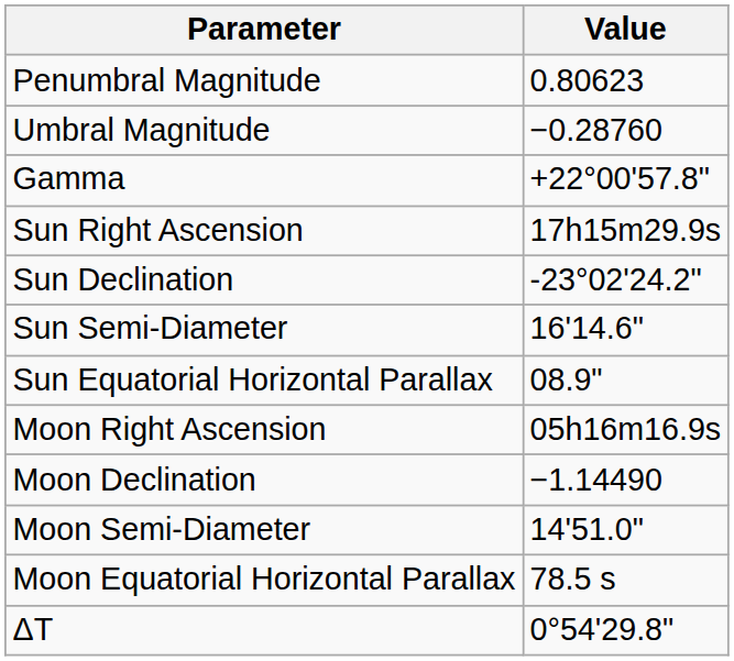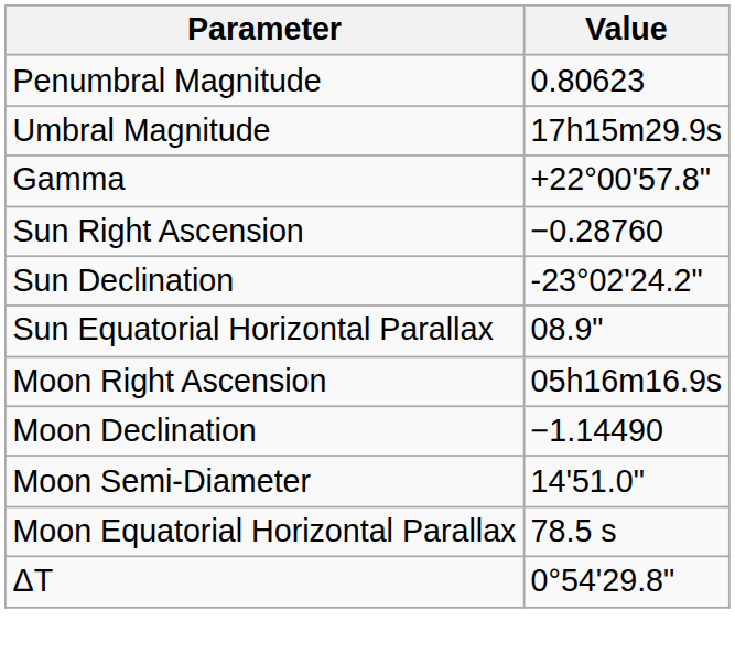Umbral Magnitude | Value: −0.28760 -> 17h15m29.9s
Sun Right Ascension | Value: 17h15m29.9s -> −0.28760
- row: Sun Semi-Diameter | 16'14.6"
